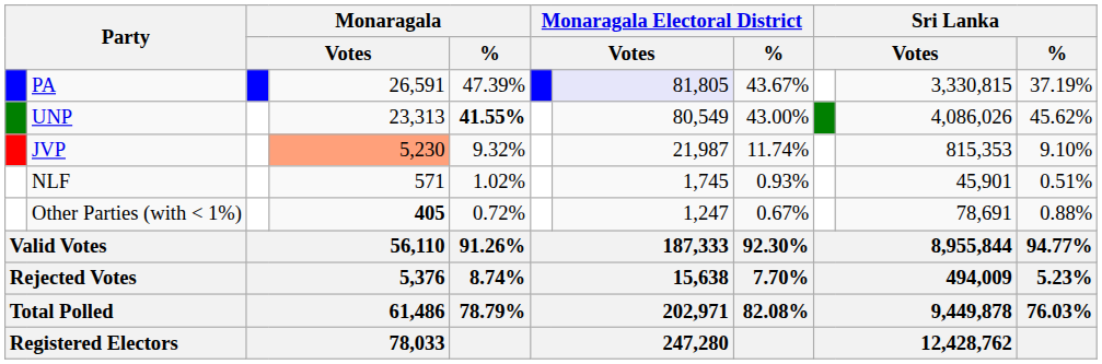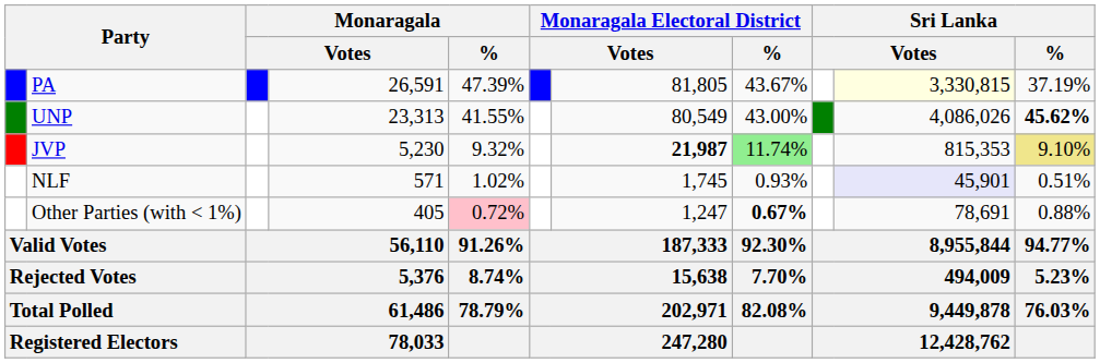PA | column 7: lavender background -> no background
PA | column 10: no background -> lightyellow background
UNP | Monaragala / %: bold -> normal
UNP | Sri Lanka / %: normal -> bold
JVP | column 4: lightsalmon background -> no background
JVP | column 7: normal -> bold
JVP | Monaragala Electoral District / %: no background -> lightgreen background
JVP | Sri Lanka / %: no background -> khaki background
NLF | column 10: no background -> lavender background
Other Parties (with < 1%) | column 4: bold -> normal
Other Parties (with < 1%) | Monaragala / %: no background -> pink background
Other Parties (with < 1%) | Monaragala Electoral District / %: normal -> bold
